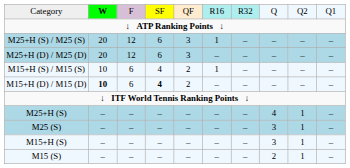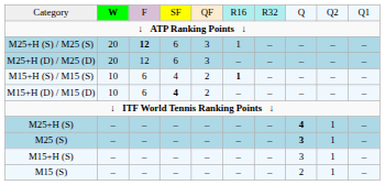M25+H (S) / M25 (S) | column 3: normal -> bold
M15+H (S) / M15 (S) | column 6: normal -> bold
M15+H (D) / M15 (D) | column 2: bold -> normal
M25+H (S) | column 8: normal -> bold
M25 (S) | column 8: normal -> bold
